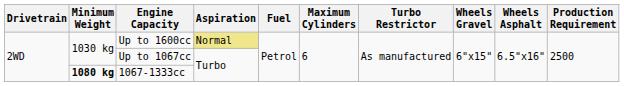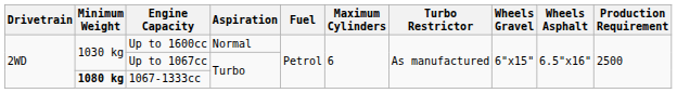Up to 1600cc | Aspiration: khaki background -> no background
